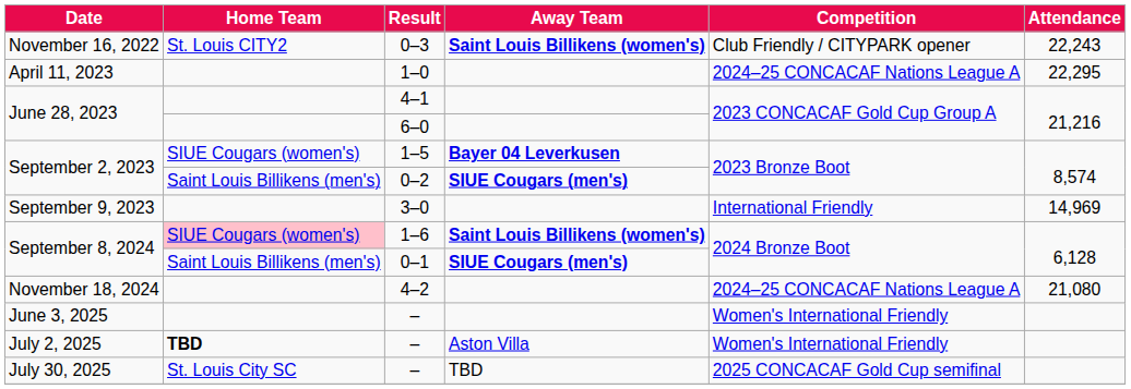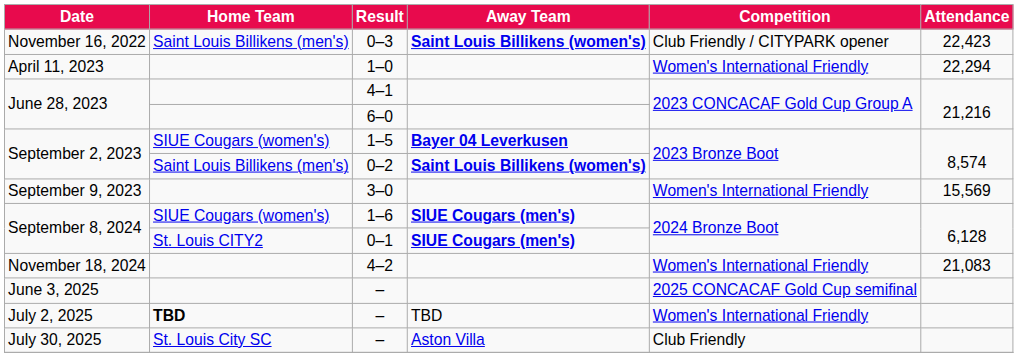0–3 | Home Team: St. Louis CITY2 -> Saint Louis Billikens (men's)
0–3 | Attendance: 22,243 -> 22,423
1–0 | Competition: 2024–25 CONCACAF Nations League A -> Women's International Friendly
1–0 | Attendance: 22,295 -> 22,294
0–2 | Away Team: SIUE Cougars (men's) -> Saint Louis Billikens (women's)
3–0 | Competition: International Friendly -> Women's International Friendly
3–0 | Attendance: 14,969 -> 15,569
1–6 | Home Team: pink background -> no background
1–6 | Away Team: Saint Louis Billikens (women's) -> SIUE Cougars (men's)
0–1 | Home Team: Saint Louis Billikens (men's) -> St. Louis CITY2
4–2 | Competition: 2024–25 CONCACAF Nations League A -> Women's International Friendly
4–2 | Attendance: 21,080 -> 21,083
June 3, 2025 / – | Competition: Women's International Friendly -> 2025 CONCACAF Gold Cup semifinal
July 2, 2025 / – | Away Team: Aston Villa -> TBD
July 30, 2025 / – | Away Team: TBD -> Aston Villa
July 30, 2025 / – | Competition: 2025 CONCACAF Gold Cup semifinal -> Club Friendly
